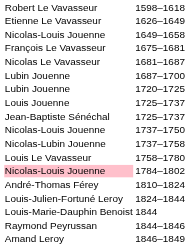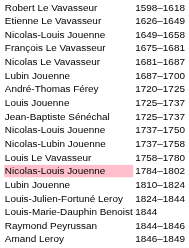row 7 | column 1: Lubin Jouenne -> André-Thomas Férey
row 14 | column 1: André-Thomas Férey -> Lubin Jouenne
